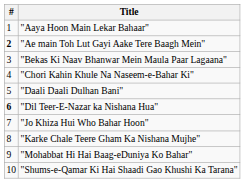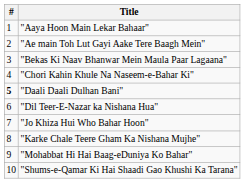"Ae main Toh Lut Gayi Aake Tere Baagh Mein" | #: bold -> normal
"Daali Daali Dulhan Bani" | #: normal -> bold
"Dil Teer-E-Nazar ka Nishana Hua" | #: bold -> normal
